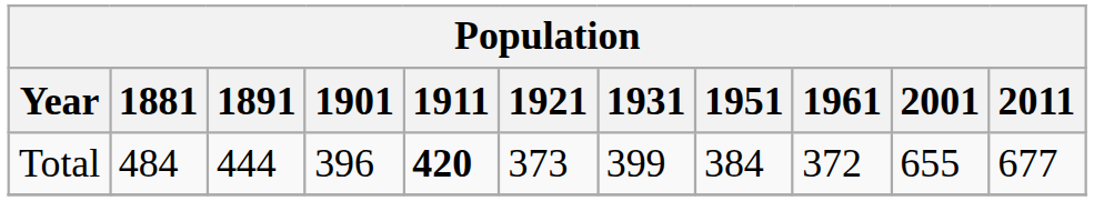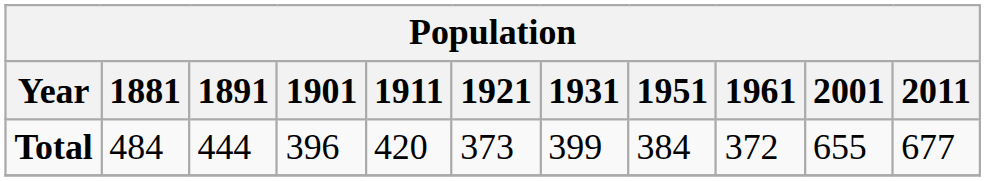row 3 | Year: normal -> bold
row 3 | 1911: bold -> normal
